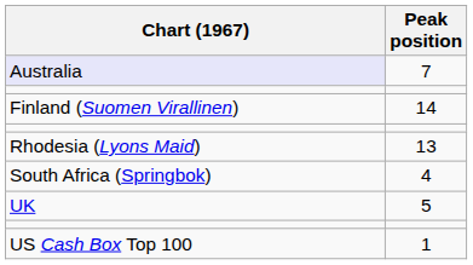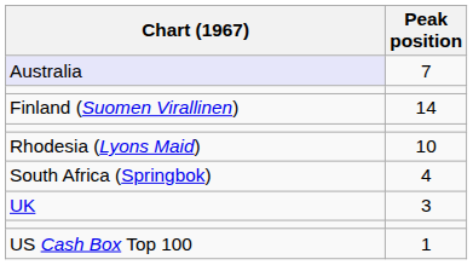row 6 | Peak position: 13 -> 10
row 8 | Peak position: 5 -> 3
